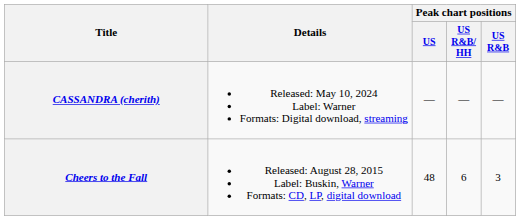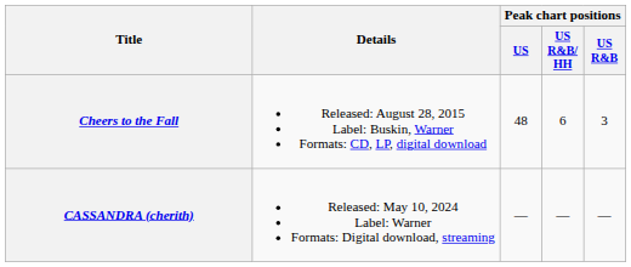rows swapped: Cheers to the Fall <-> CASSANDRA (cherith)
